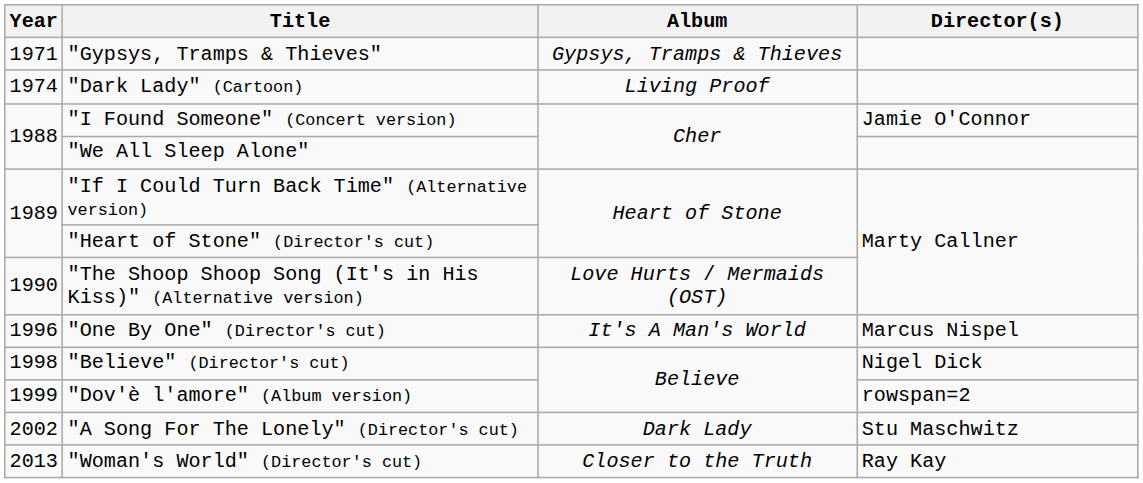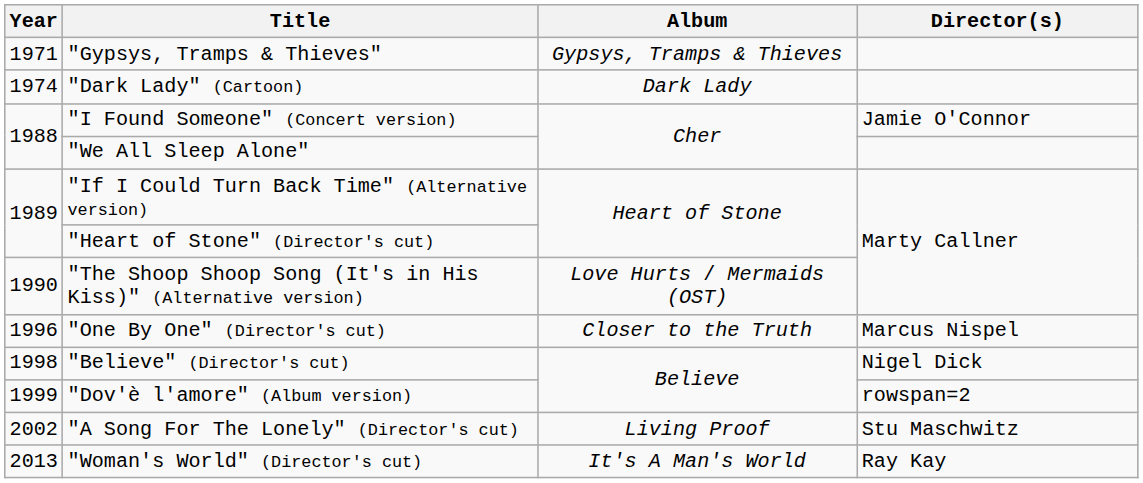"Dark Lady" (Cartoon) | Album: Living Proof -> Dark Lady
"One By One" (Director's cut) | Album: It's A Man's World -> Closer to the Truth
"A Song For The Lonely" (Director's cut) | Album: Dark Lady -> Living Proof
"Woman's World" (Director's cut) | Album: Closer to the Truth -> It's A Man's World
